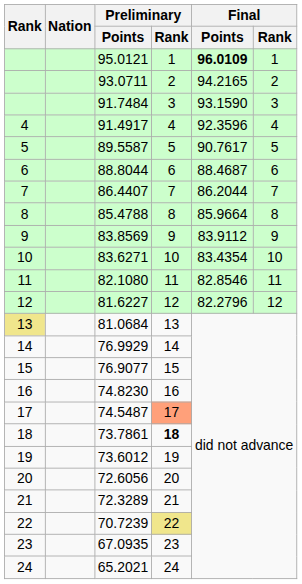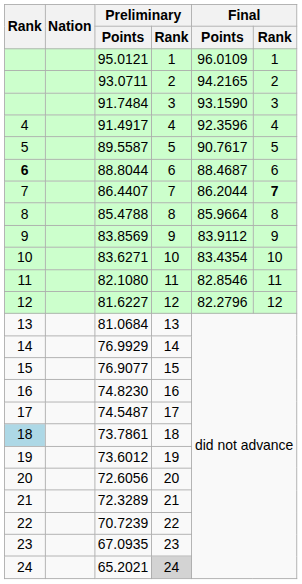95.0121 | Final / Points: bold -> normal
88.8044 | Rank: normal -> bold
86.4407 | Final / Rank: normal -> bold
81.0684 | Rank: khaki background -> no background
74.5487 | Preliminary / Rank: lightsalmon background -> no background
73.7861 | Rank: no background -> lightblue background
73.7861 | Preliminary / Rank: bold -> normal
70.7239 | Preliminary / Rank: khaki background -> no background
65.2021 | Preliminary / Rank: no background -> lightgrey background
